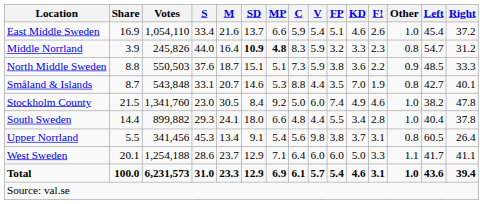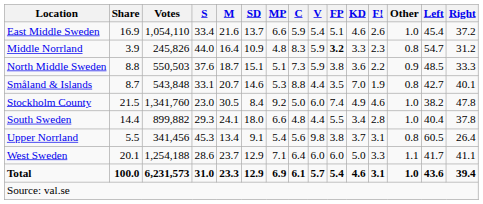Middle Norrland | SD: bold -> normal
Middle Norrland | MP: bold -> normal
Middle Norrland | FP: normal -> bold
